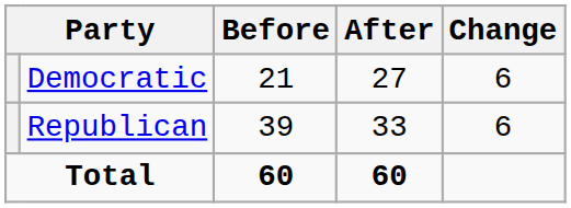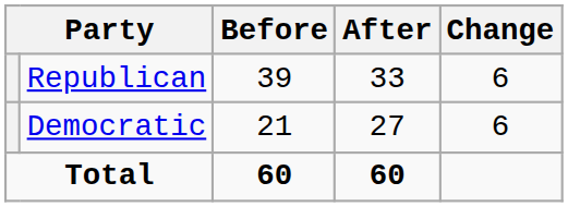rows swapped: Republican <-> Democratic
